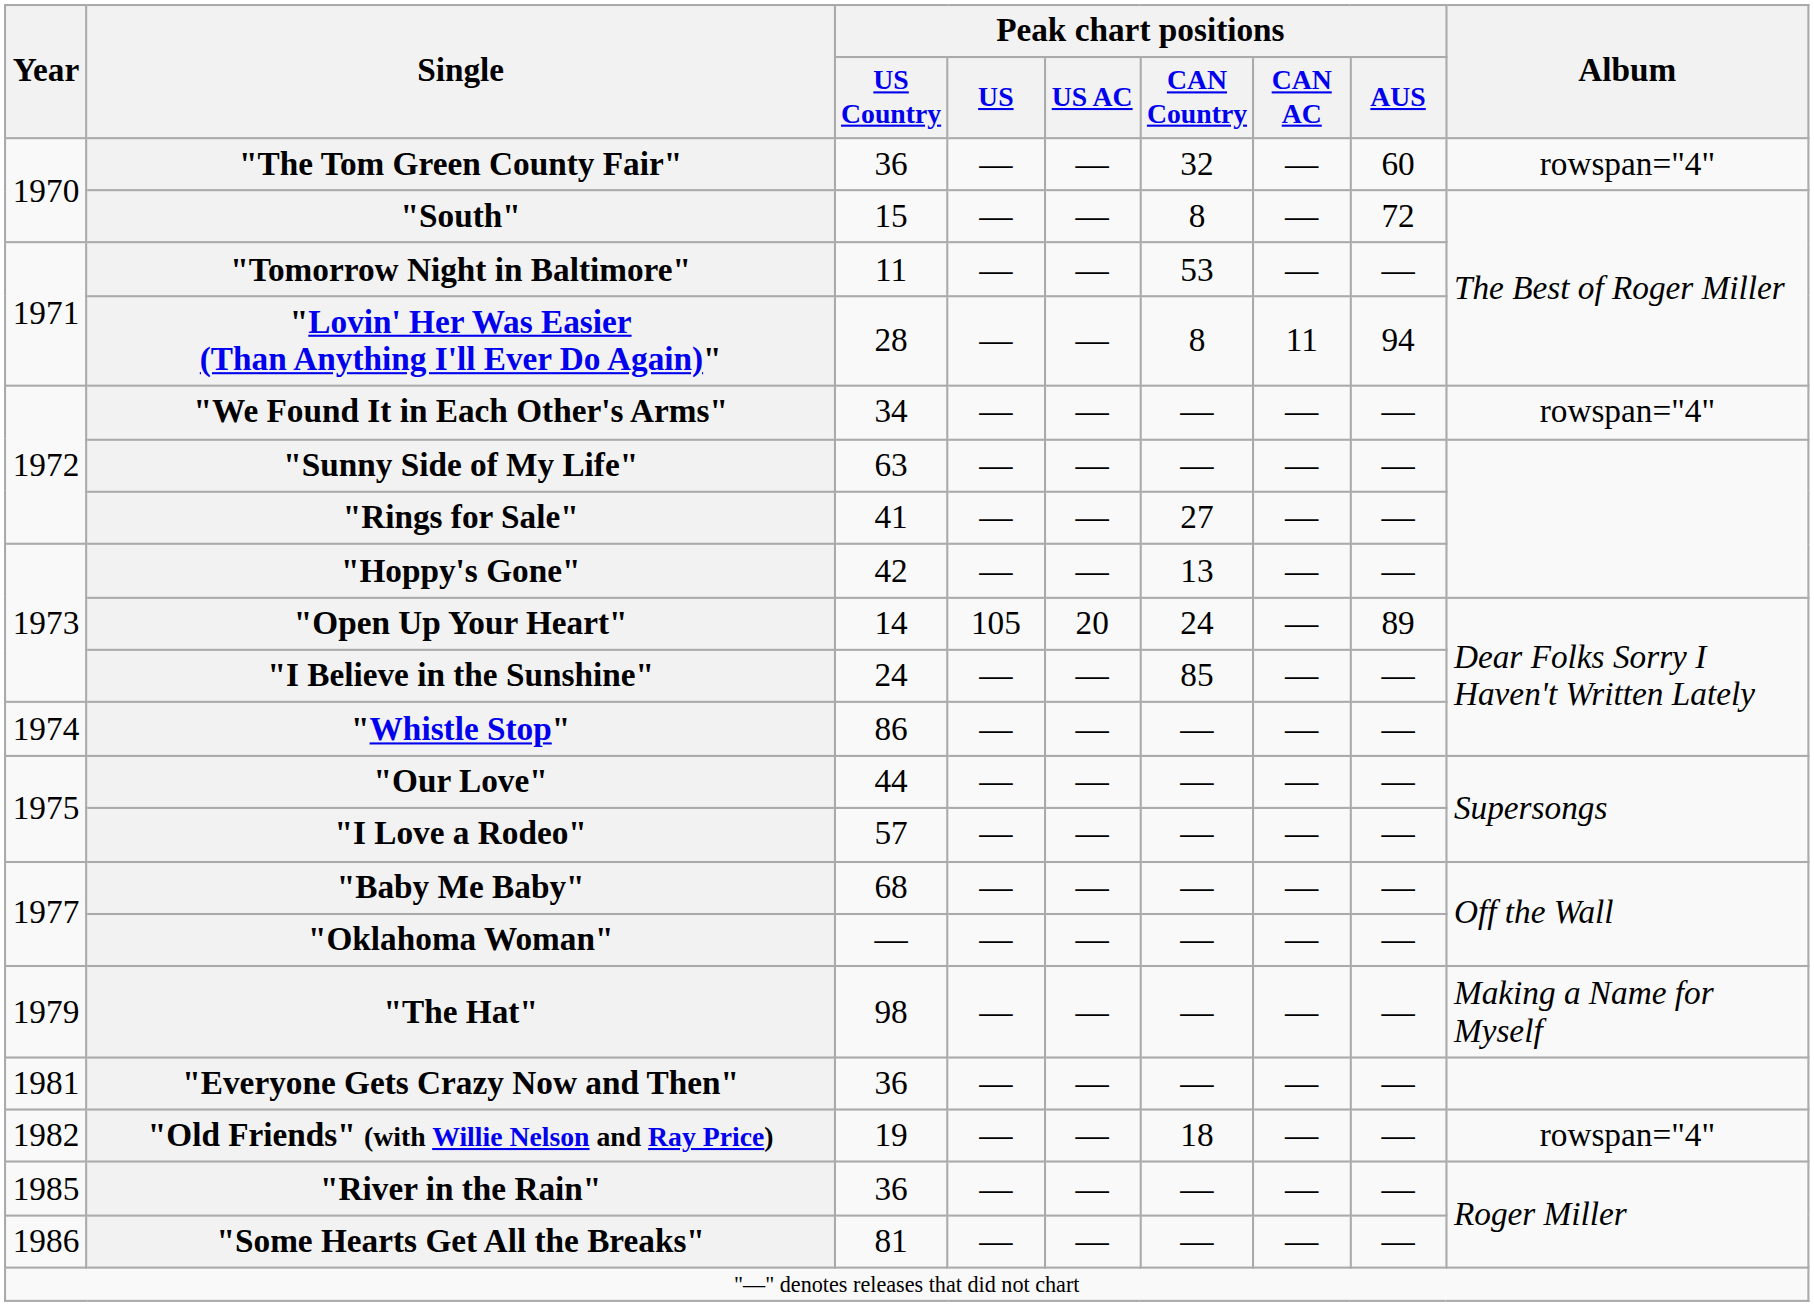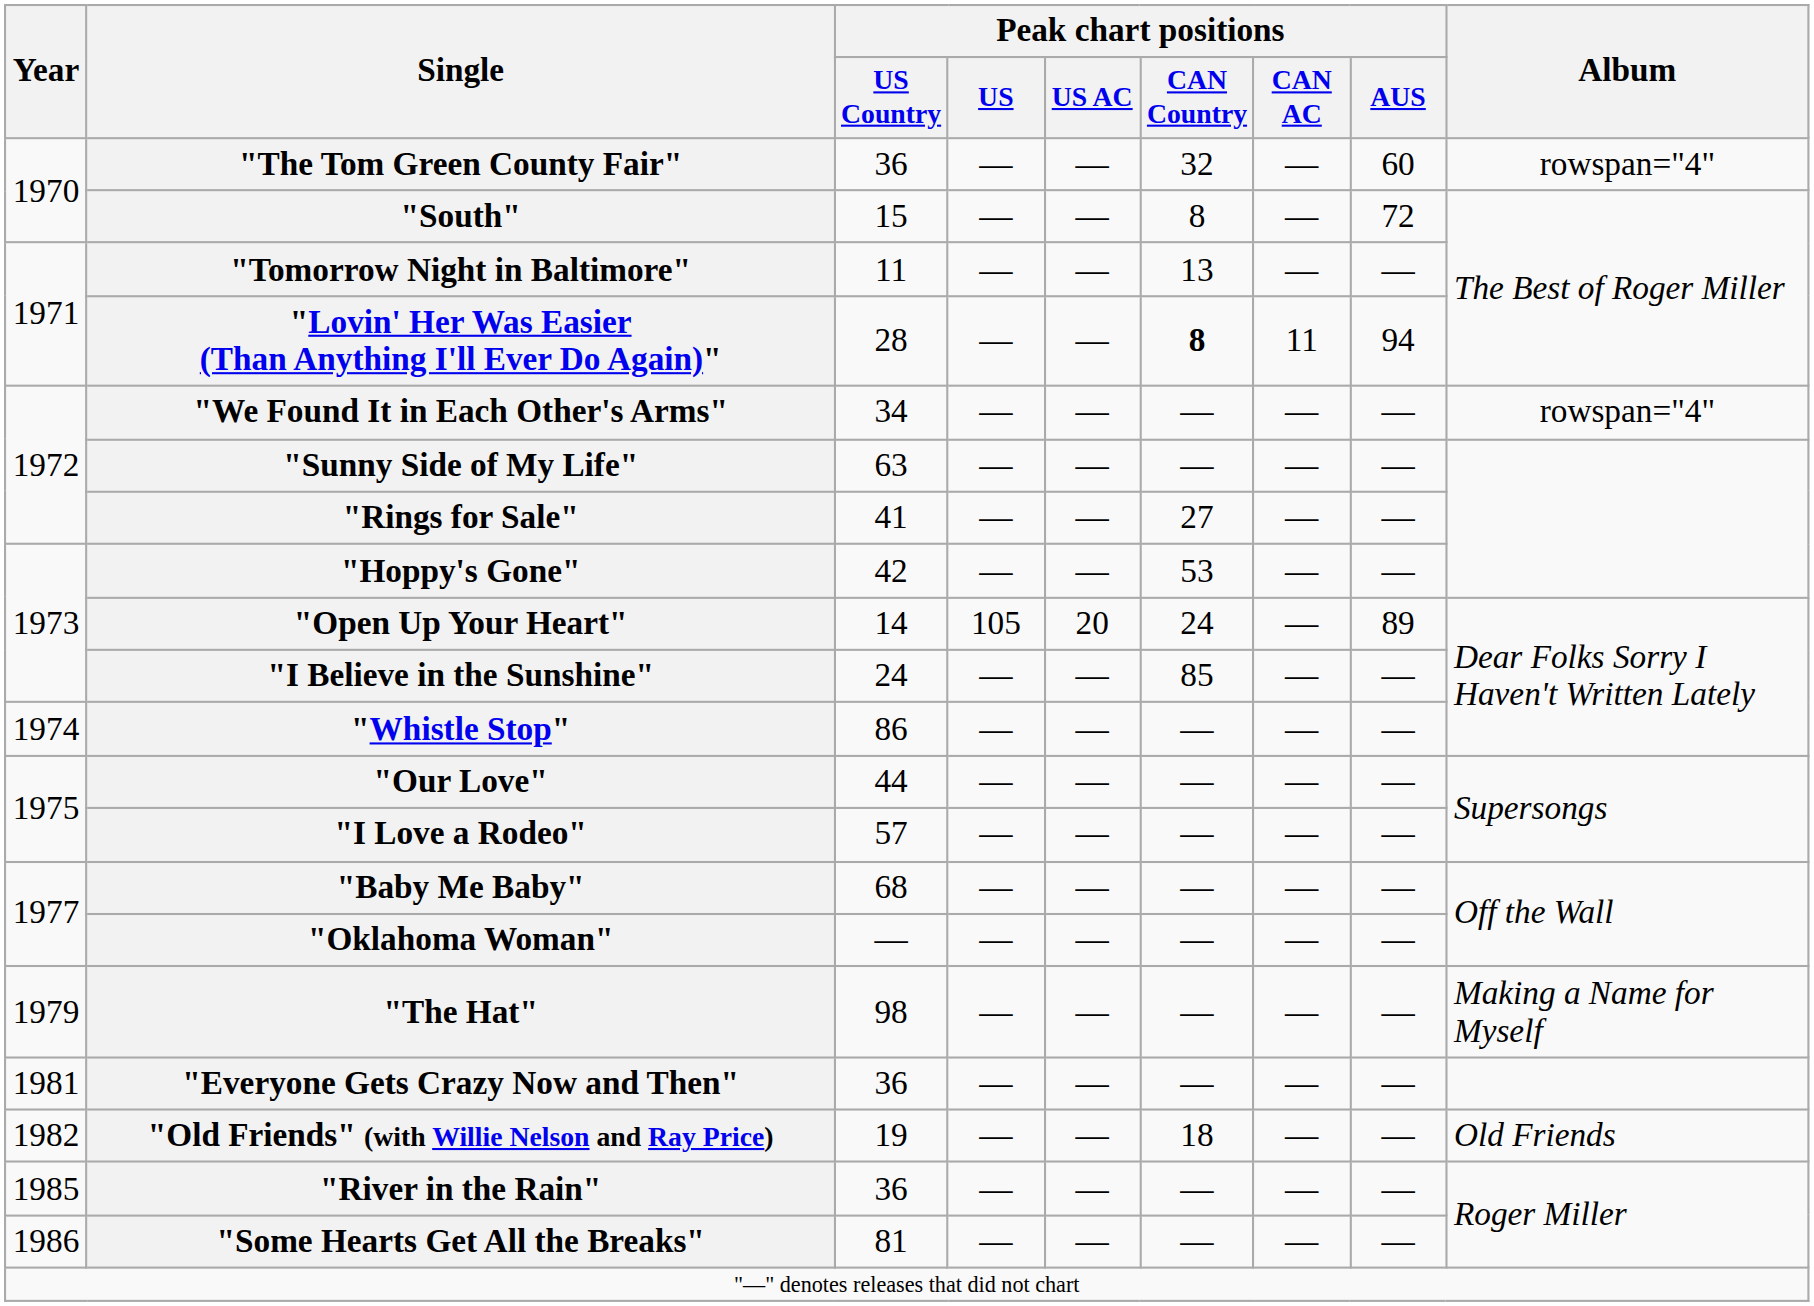"Tomorrow Night in Baltimore" | Peak chart positions / CAN Country: 53 -> 13
"Lovin' Her Was Easier (Than Anything I'll Ever Do Again)" | Peak chart positions / CAN Country: normal -> bold
"Hoppy's Gone" | Peak chart positions / CAN Country: 13 -> 53
"Old Friends" (with Willie Nelson and Ray Price) | Album: rowspan="4" -> Old Friends
